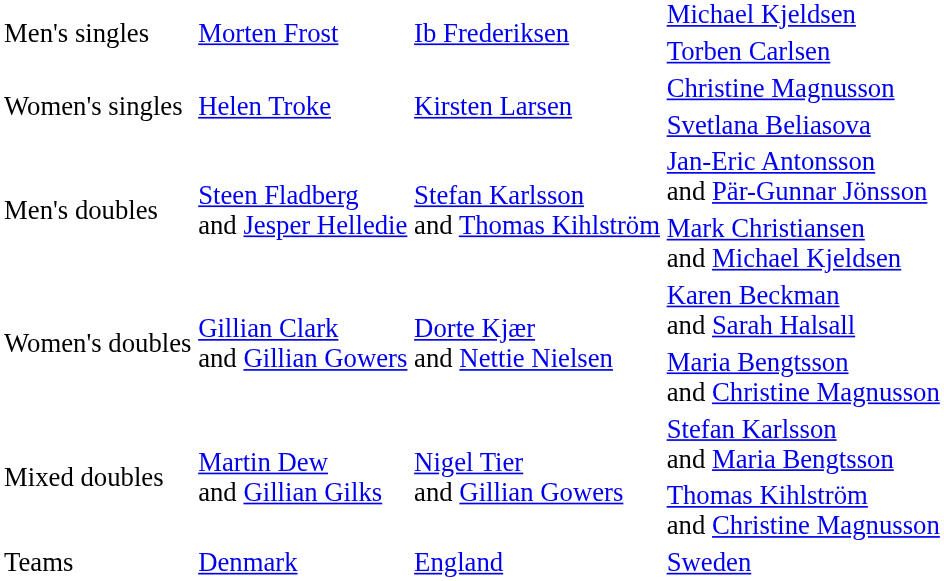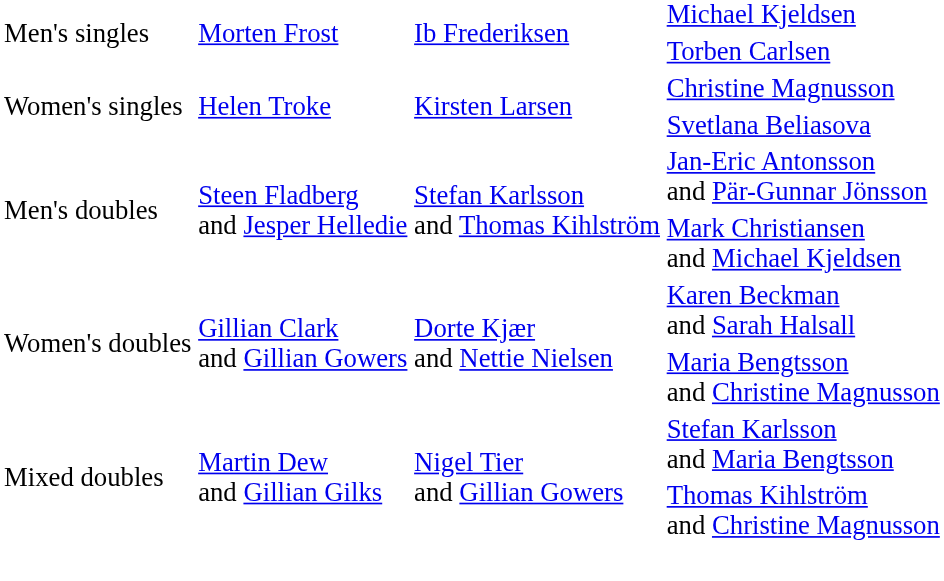- row: Teams | Denmark | England | Sweden
